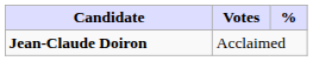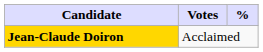Jean-Claude Doiron | Candidate: no background -> gold background
